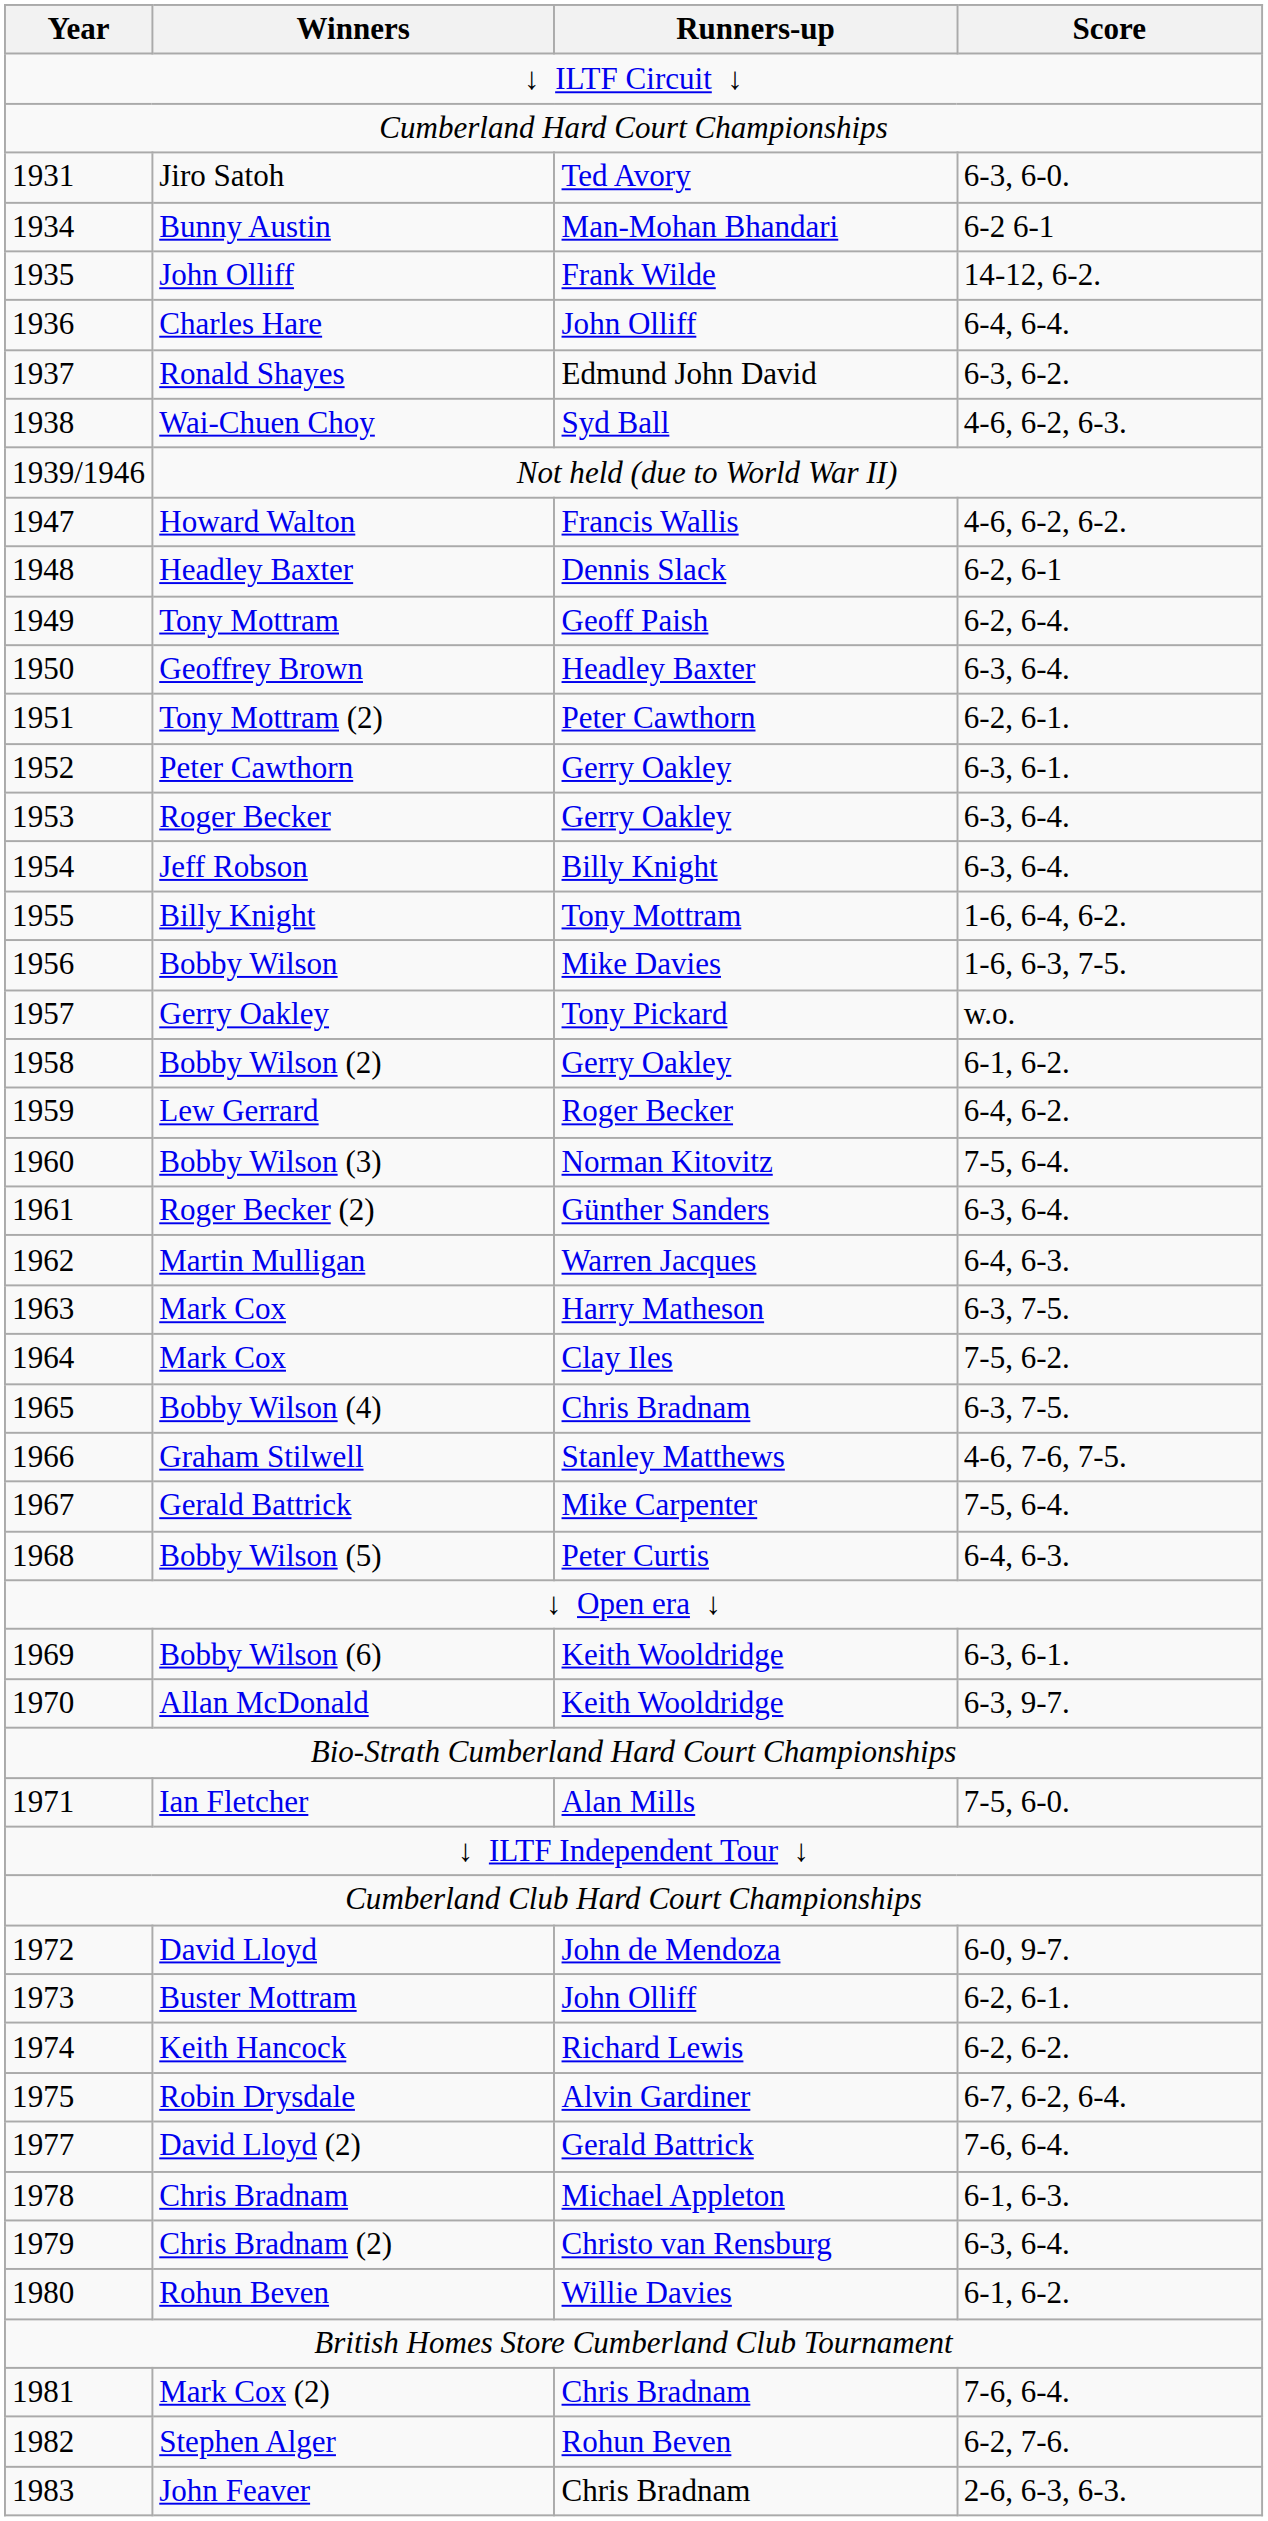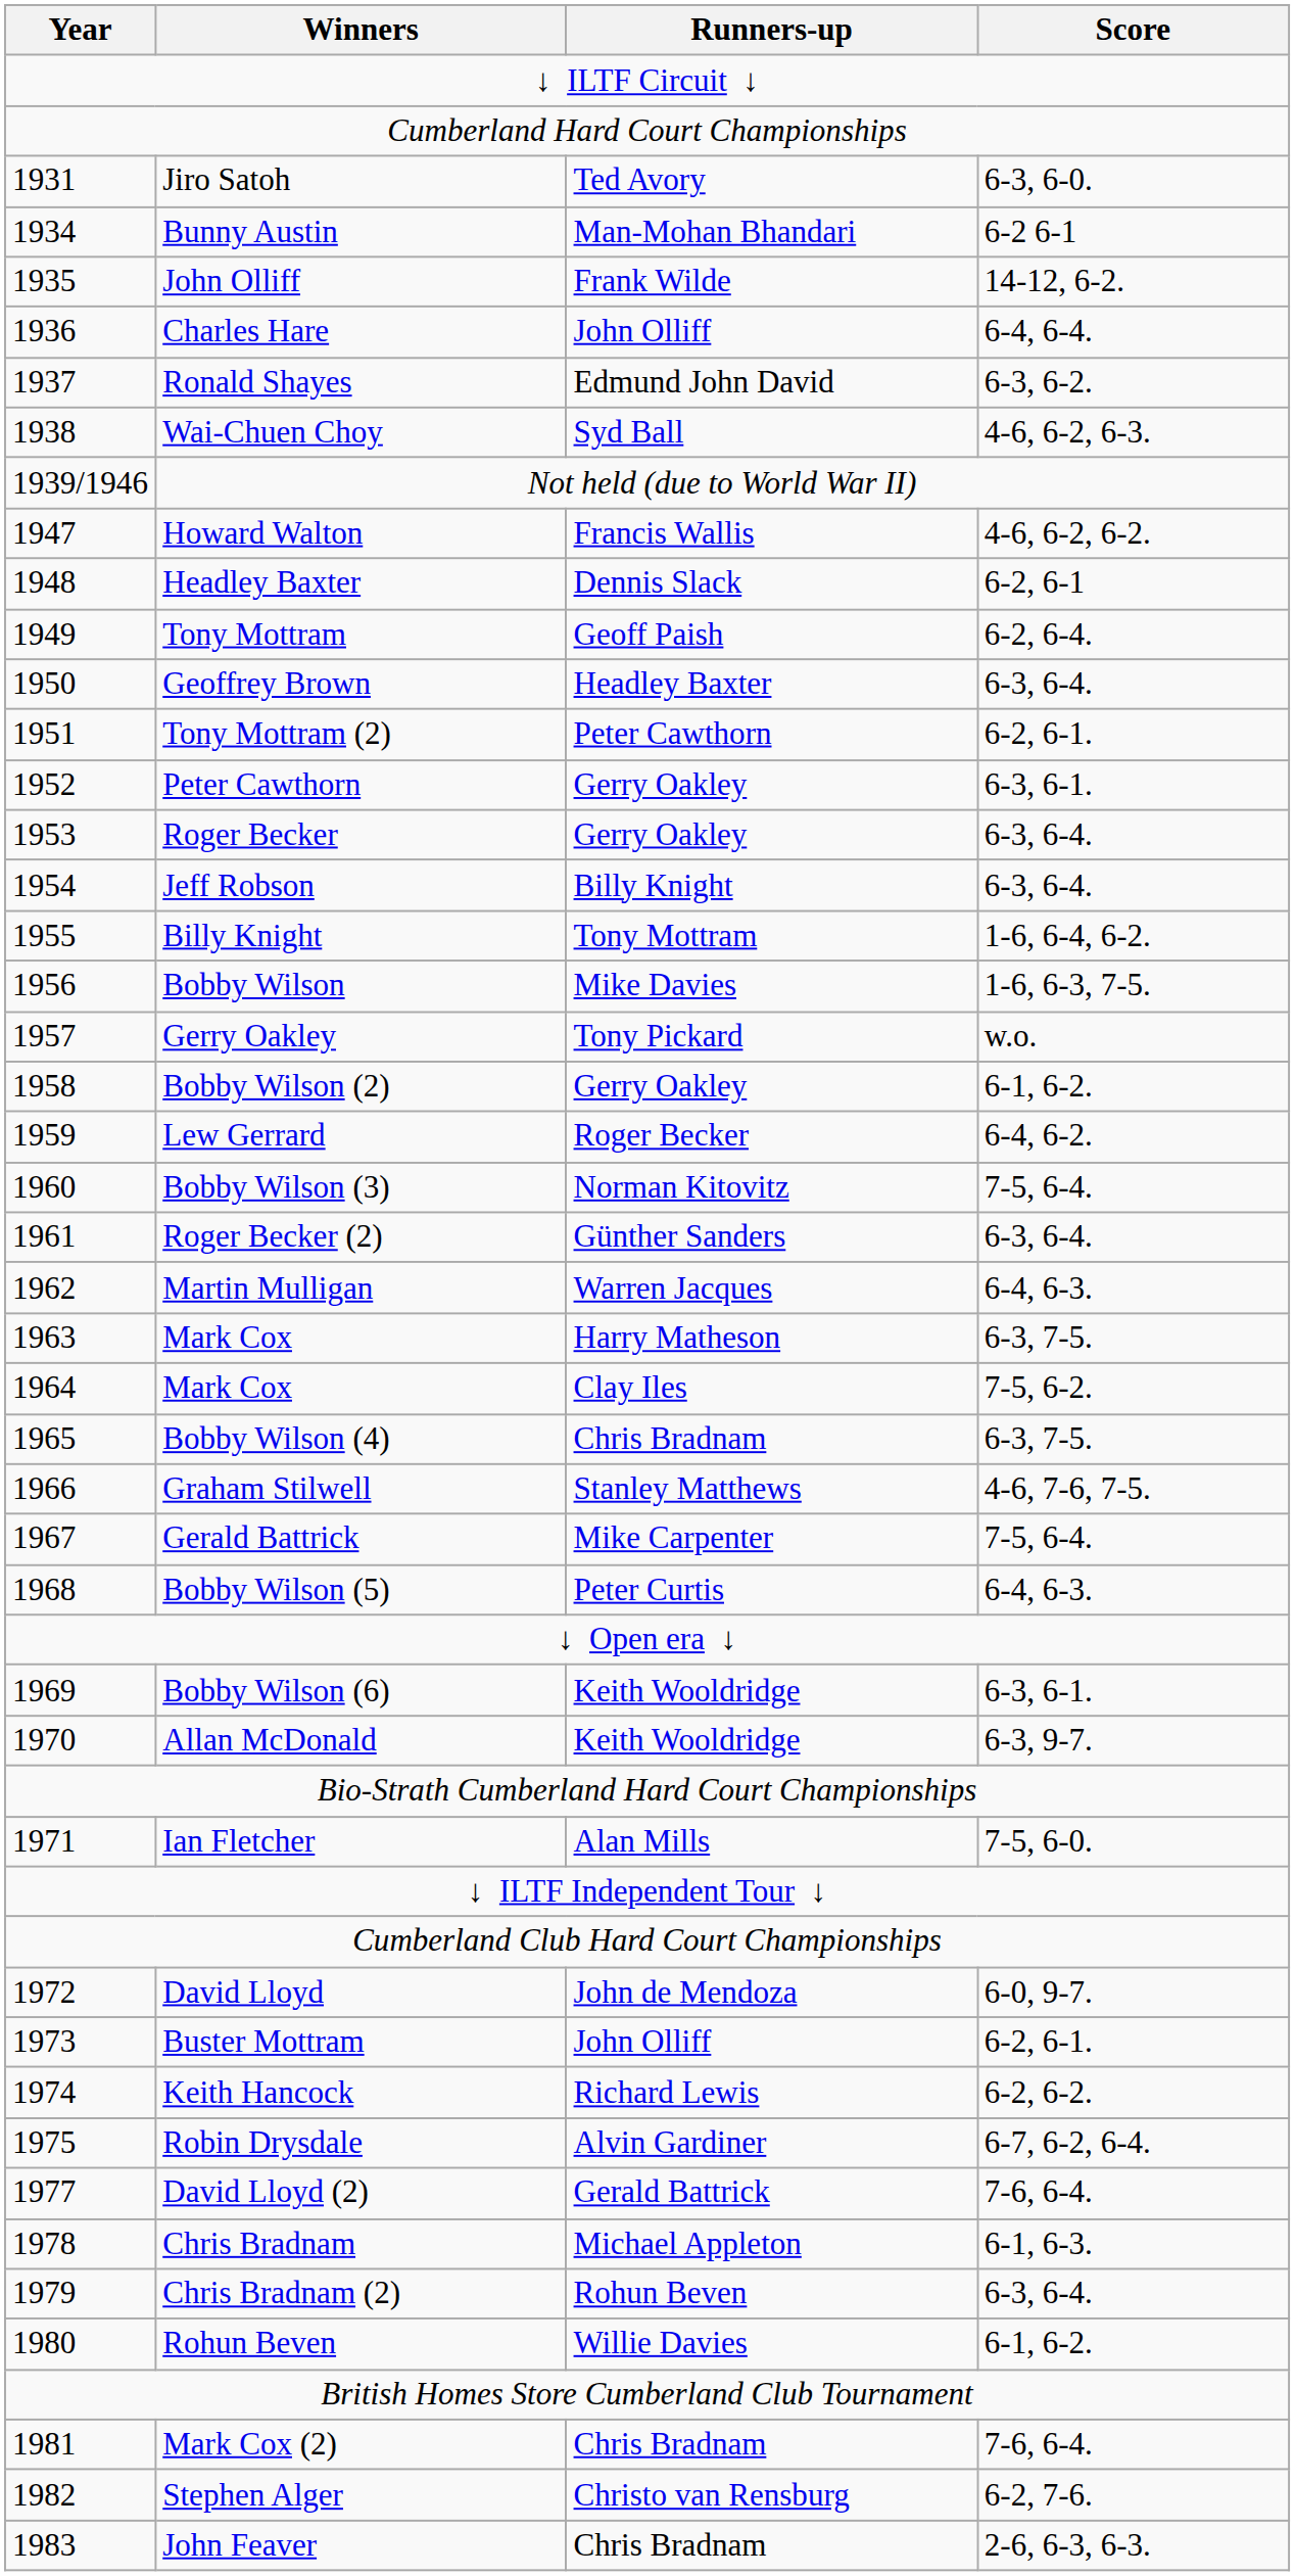Chris Bradnam (2) | Runners-up: Christo van Rensburg -> Rohun Beven
Stephen Alger | Runners-up: Rohun Beven -> Christo van Rensburg
